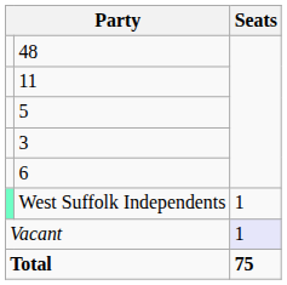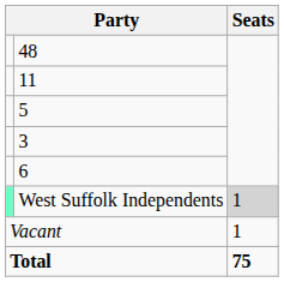West Suffolk Independents | Seats: no background -> lightgrey background
Vacant | Seats: lavender background -> no background
